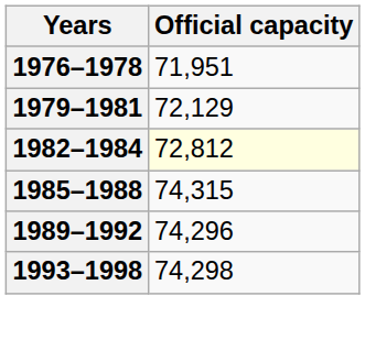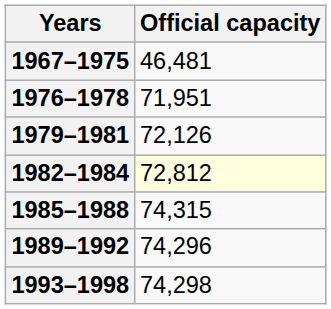+ row: 1967–1975 | 46,481
1979–1981 | Official capacity: 72,129 -> 72,126
